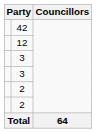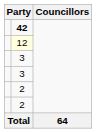42 | column 2: normal -> bold
12 | column 2: no background -> lightyellow background
